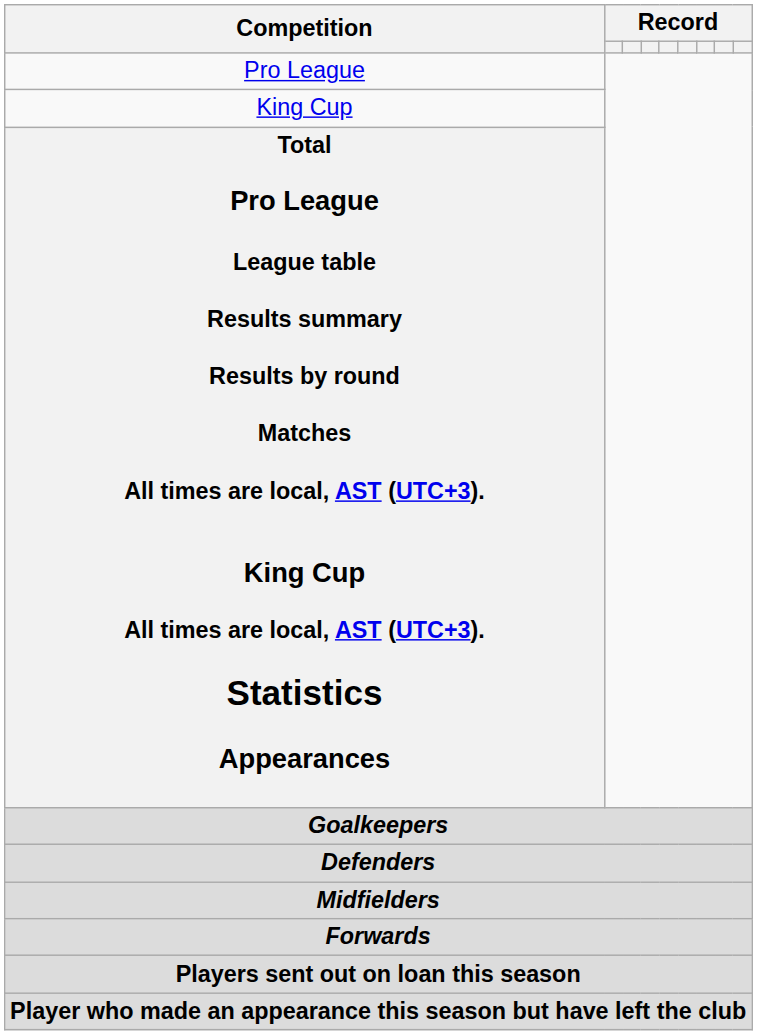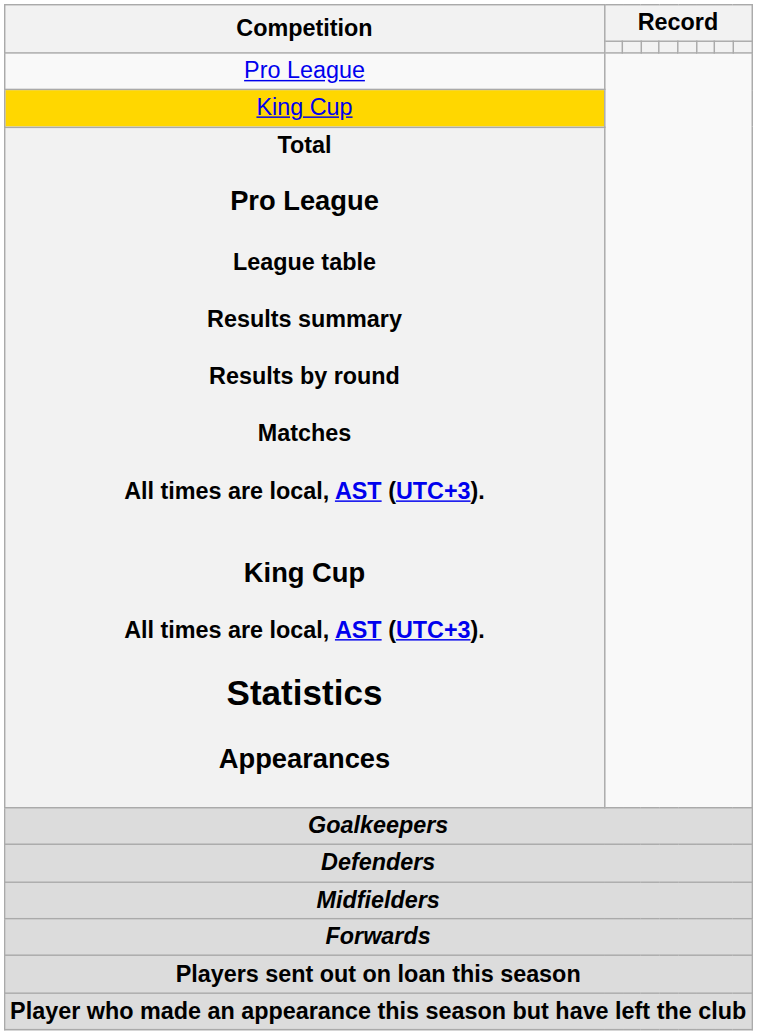King Cup | Competition: no background -> gold background
